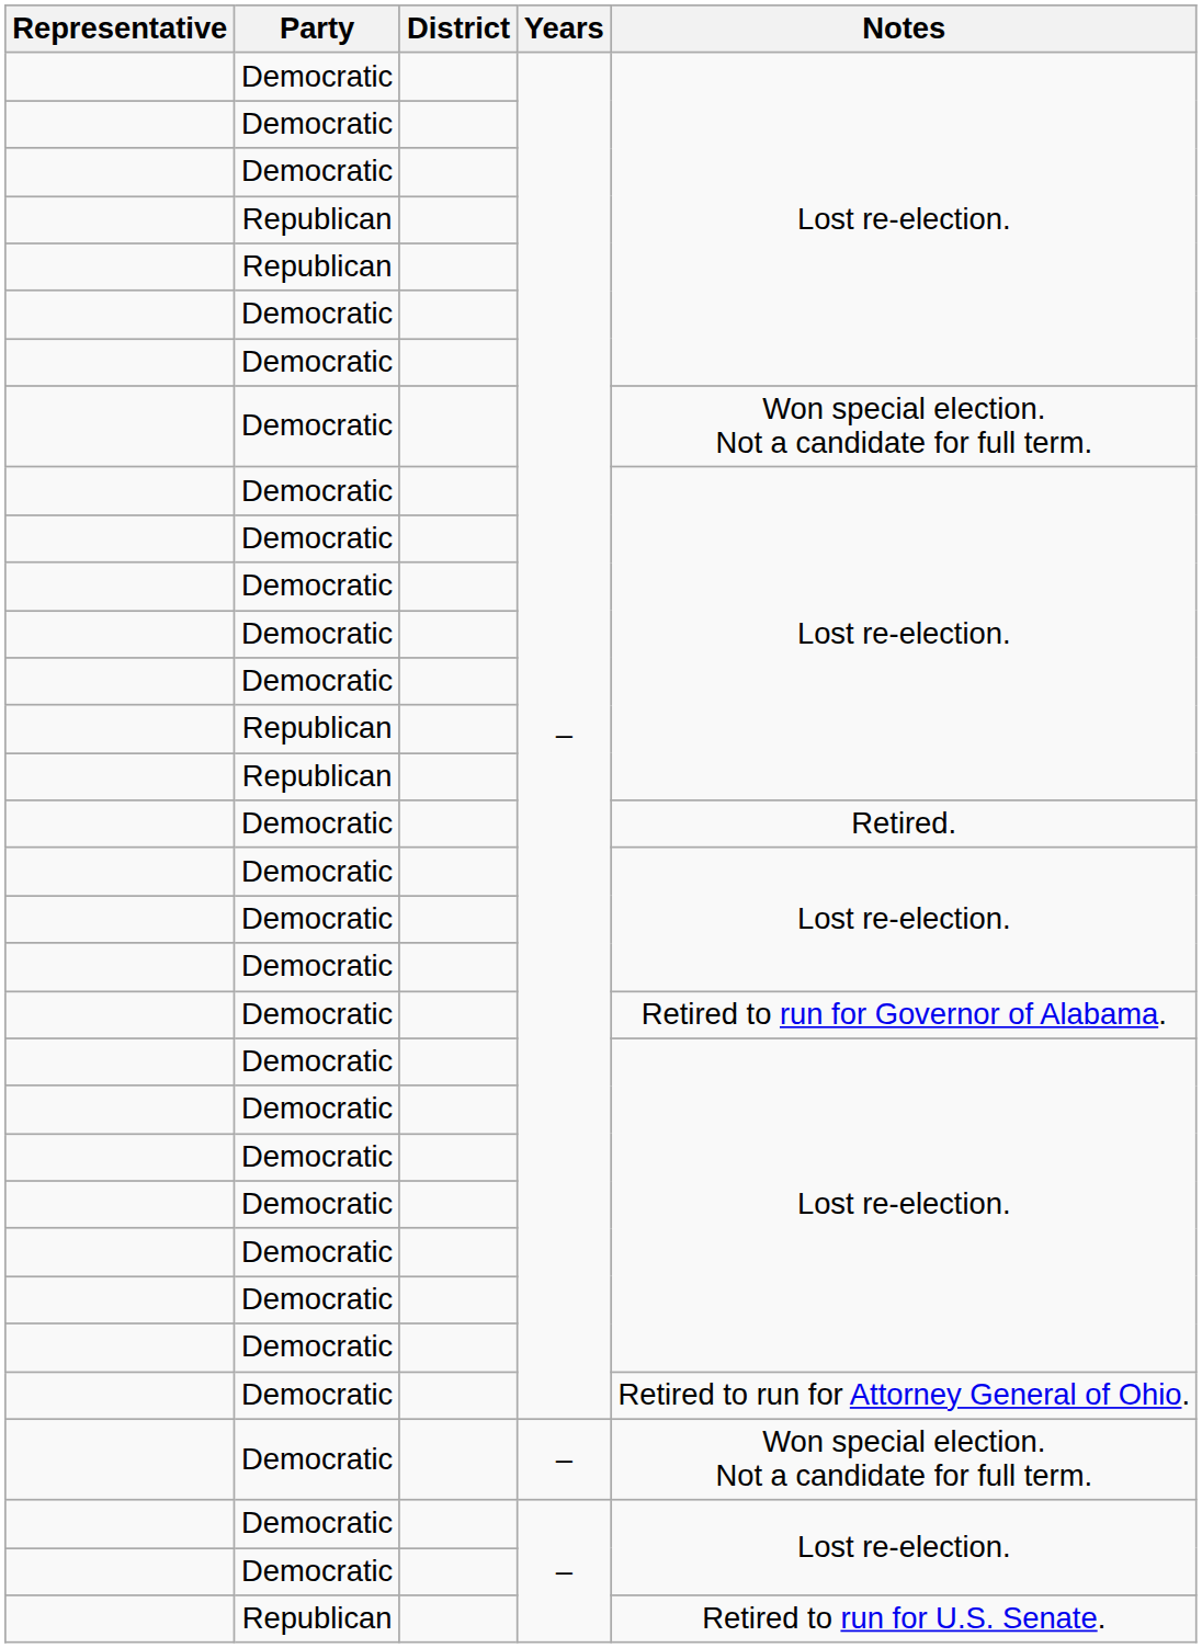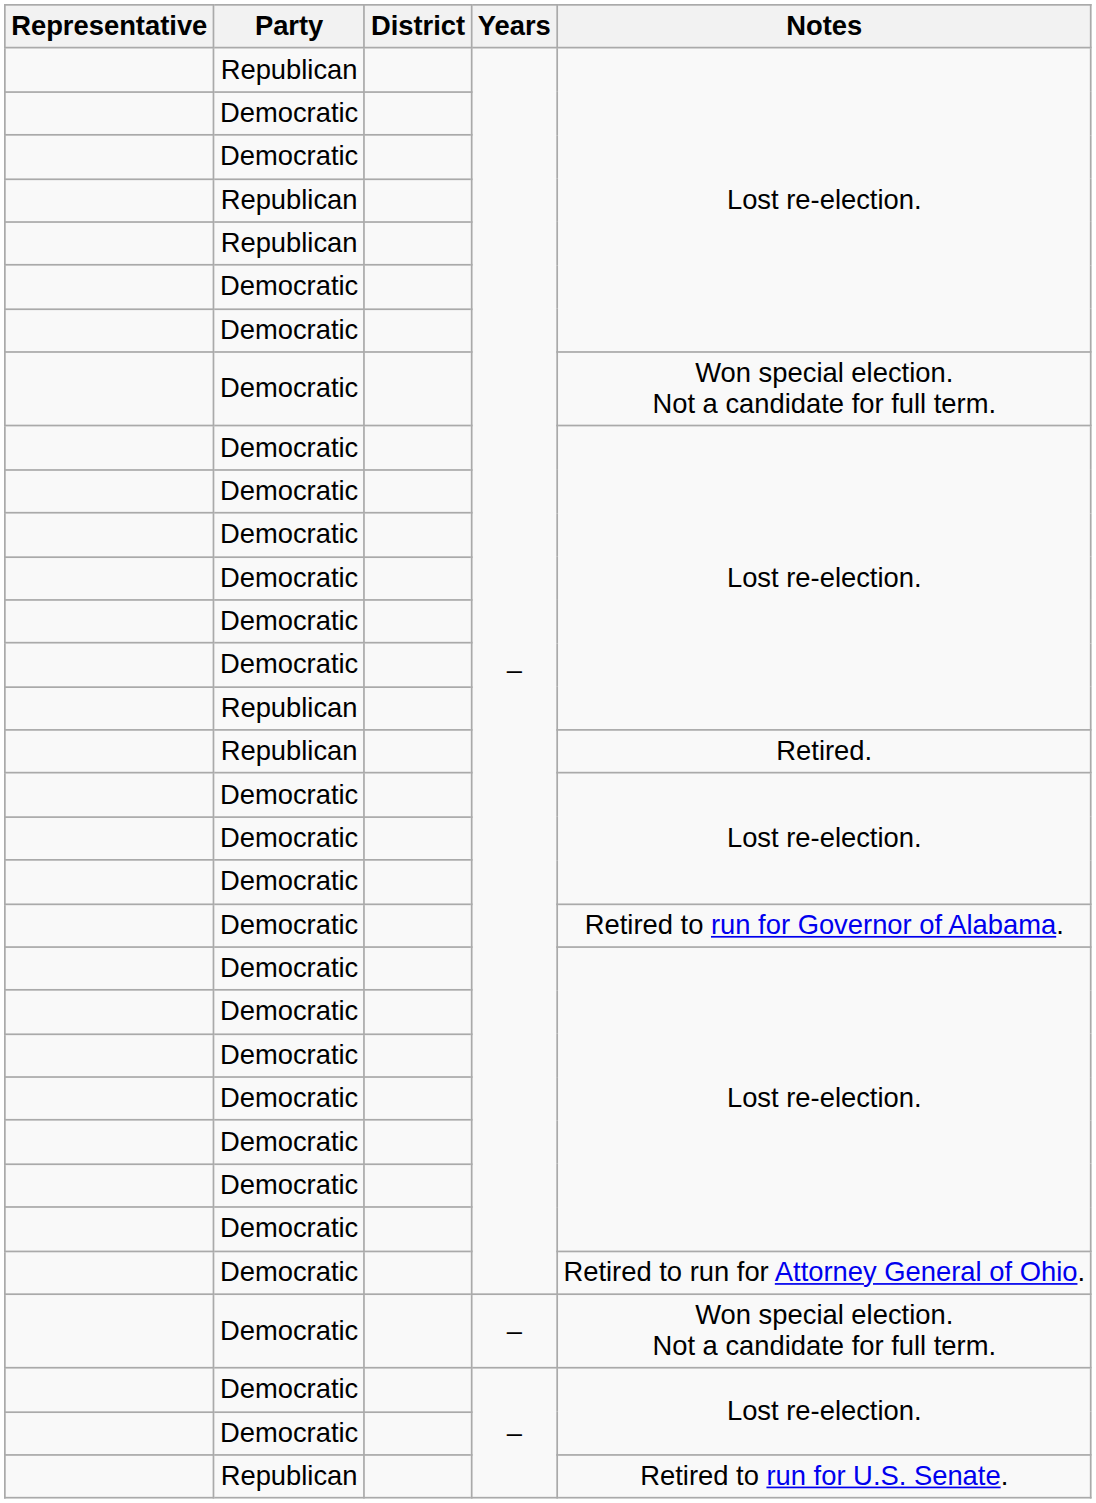row 2 | Party: Democratic -> Republican
row 15 | Party: Republican -> Democratic
row 17 | Party: Democratic -> Republican
